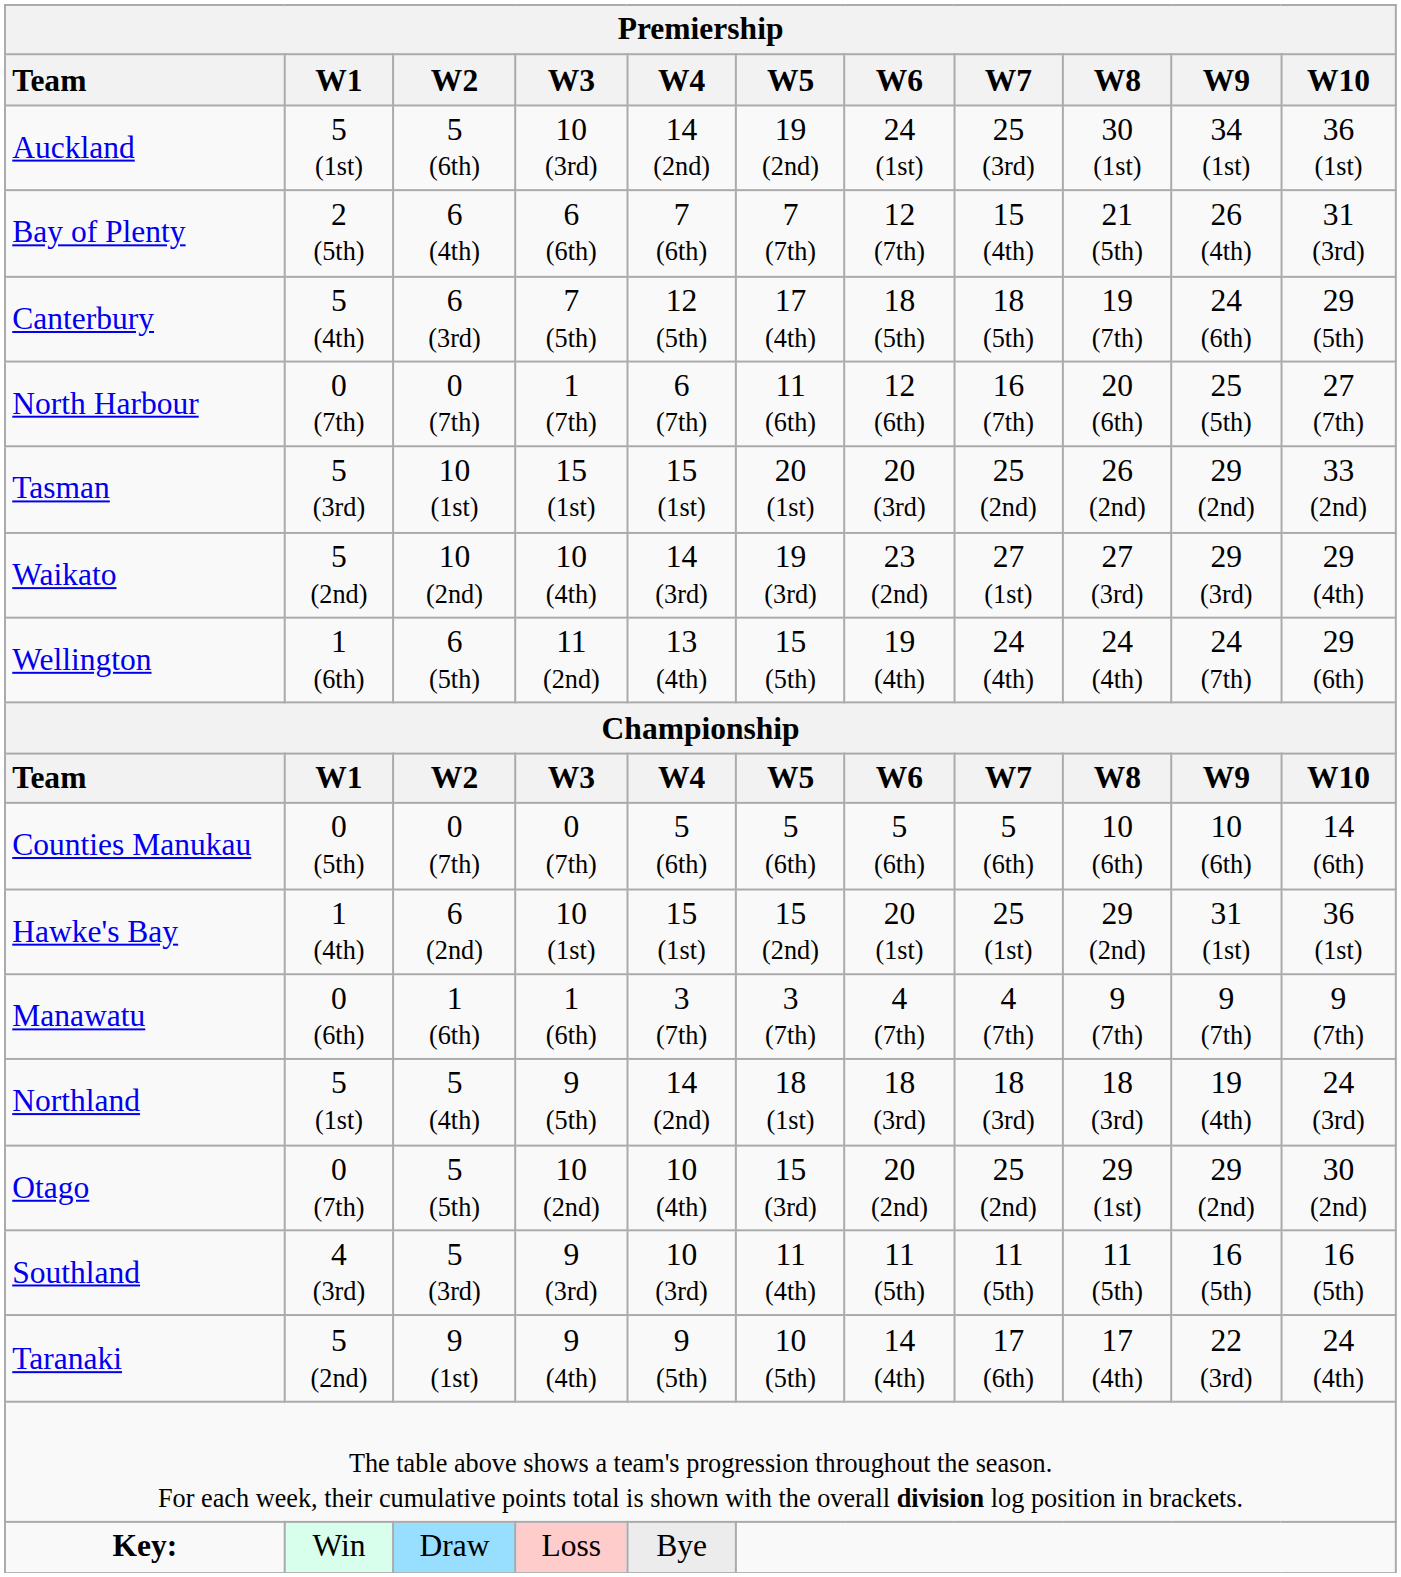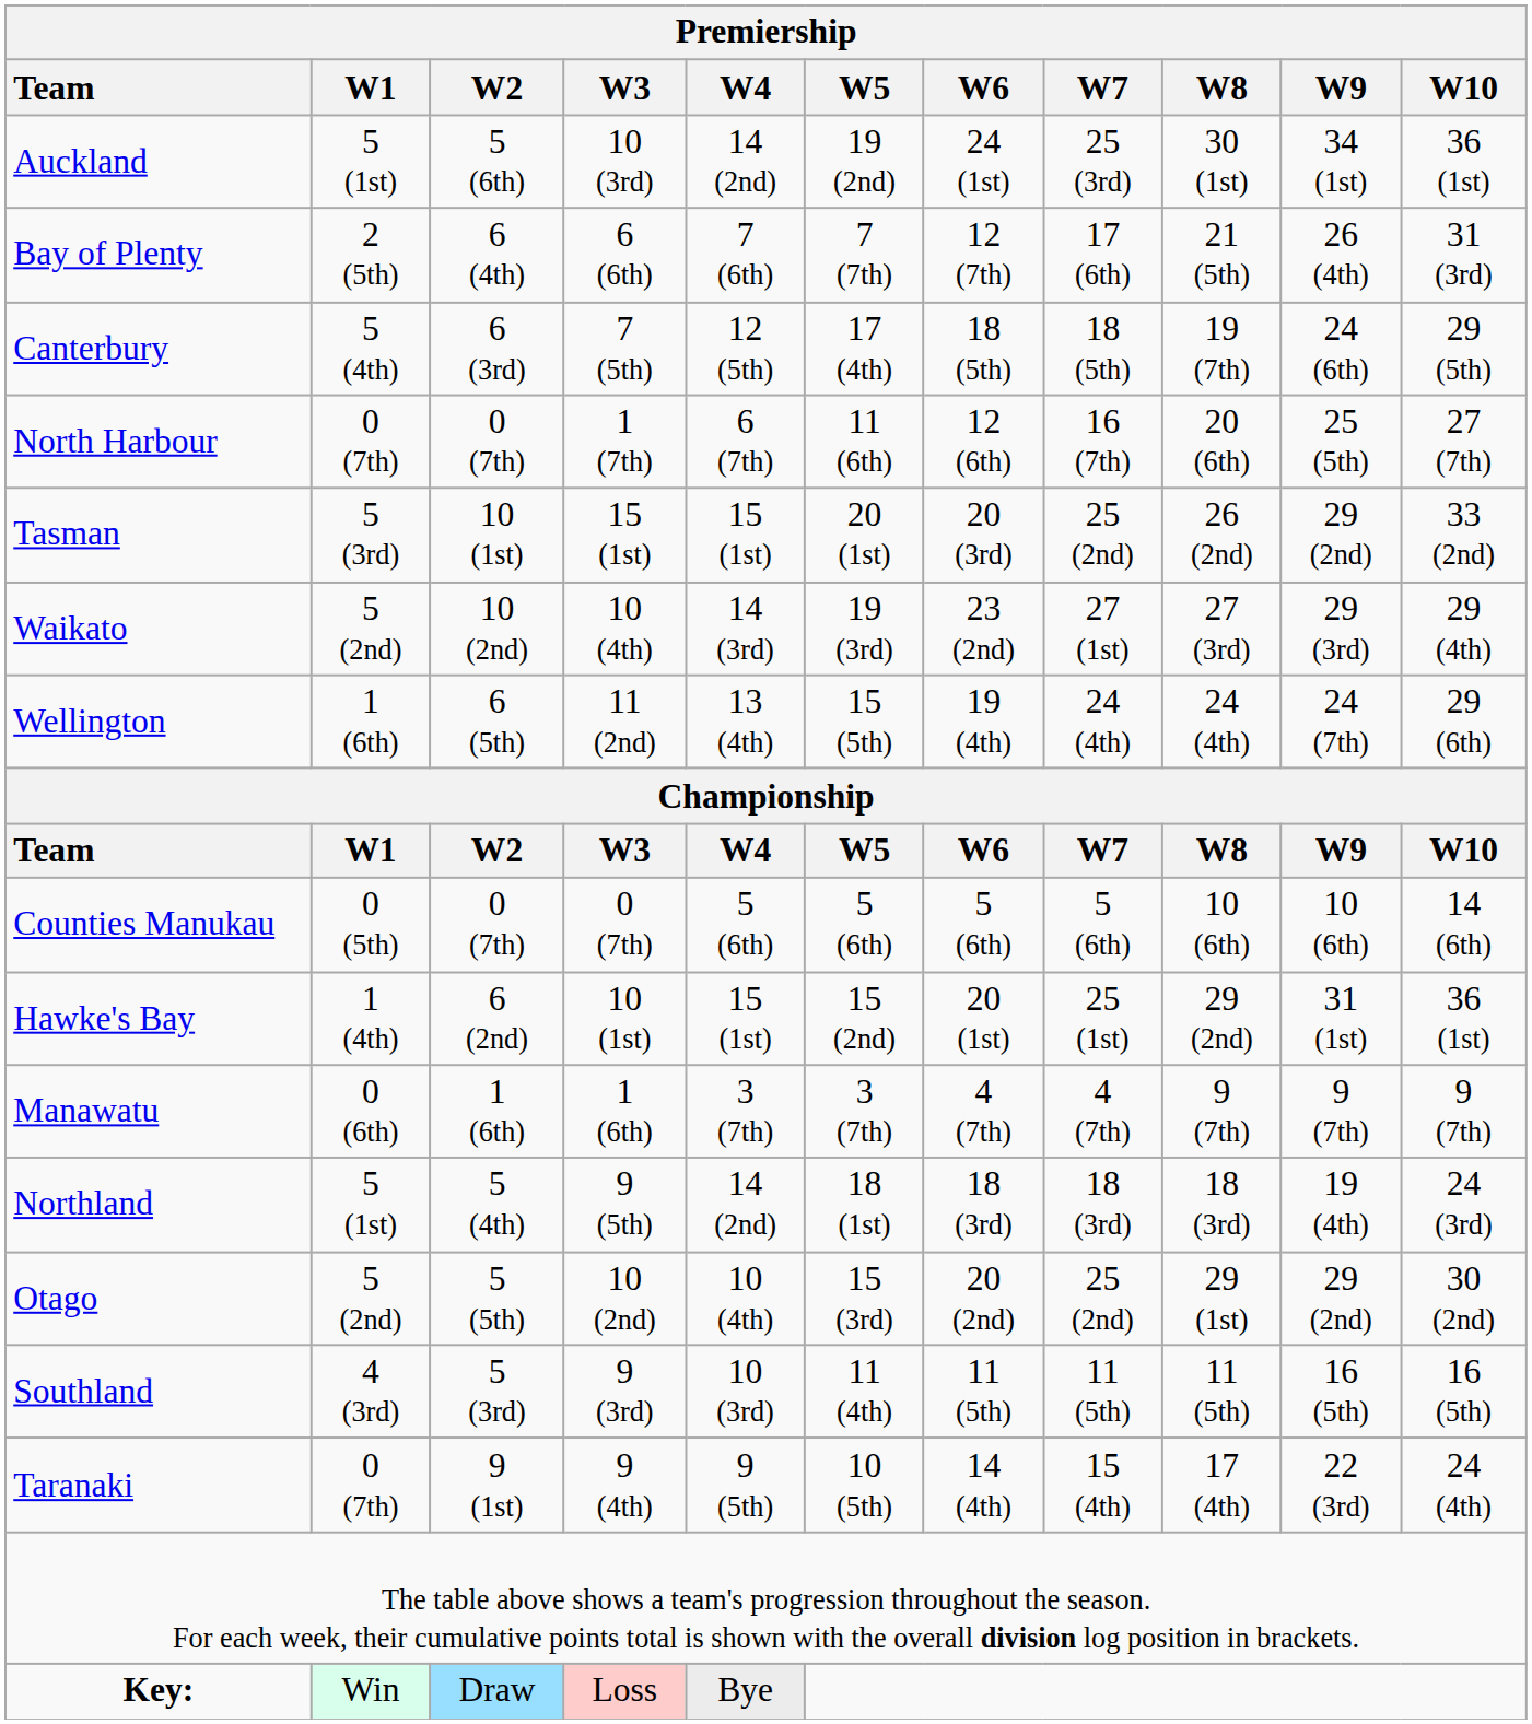Bay of Plenty | W7: 15 (4th) -> 17 (6th)
Otago | W1: 0 (7th) -> 5 (2nd)
Taranaki | W1: 5 (2nd) -> 0 (7th)
Taranaki | W7: 17 (6th) -> 15 (4th)
